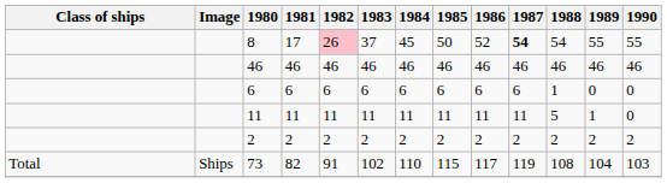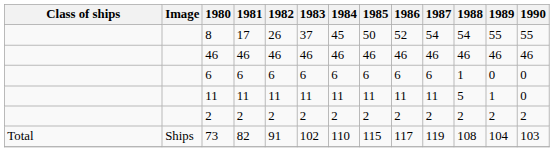8 | 1982: pink background -> no background
8 | 1987: bold -> normal
